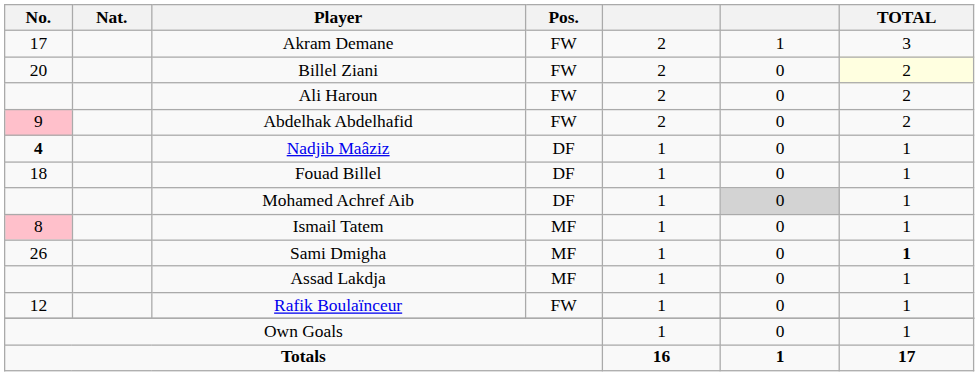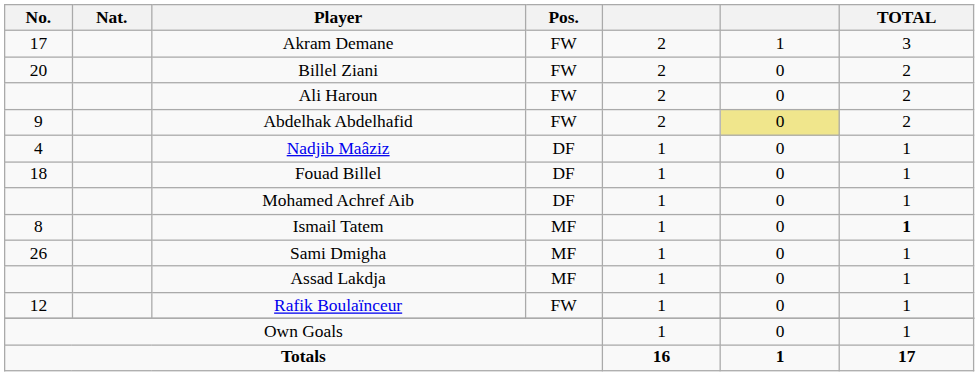Billel Ziani | TOTAL: lightyellow background -> no background
Abdelhak Abdelhafid | No.: pink background -> no background
Abdelhak Abdelhafid | column 6: no background -> khaki background
Nadjib Maâziz | No.: bold -> normal
Mohamed Achref Aib | column 6: lightgrey background -> no background
Ismail Tatem | No.: pink background -> no background
Ismail Tatem | TOTAL: normal -> bold
Sami Dmigha | TOTAL: bold -> normal
